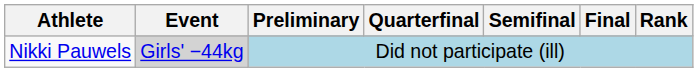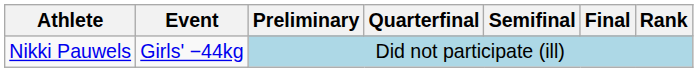Nikki Pauwels | Event: lightgrey background -> no background
